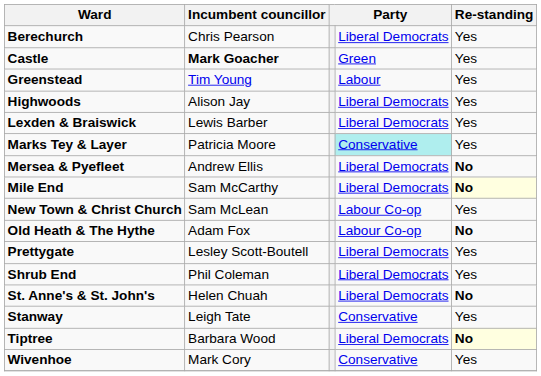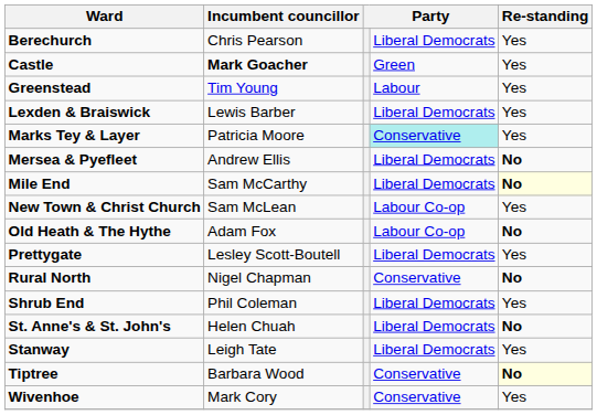- row: Highwoods | Alison Jay | Liberal Democrats | Yes
+ row: Rural North | Nigel Chapman | Conservative | No
Stanway | column 4: Conservative -> Liberal Democrats
Tiptree | column 4: Liberal Democrats -> Conservative
